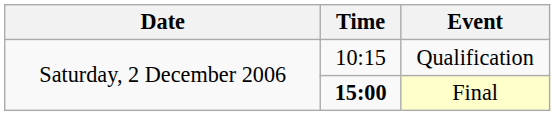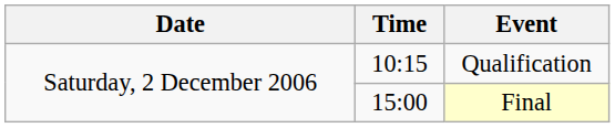Final | Time: bold -> normal
